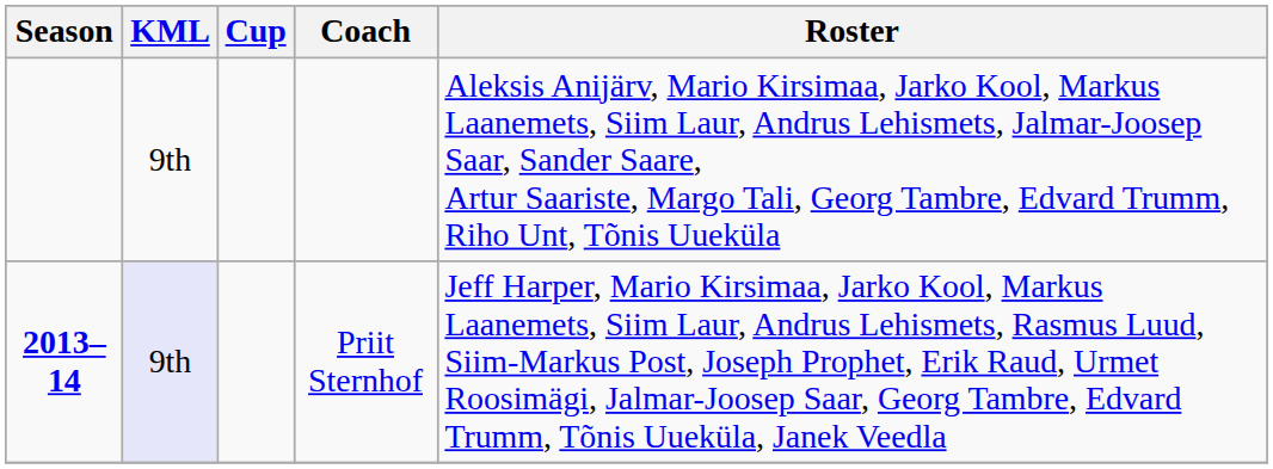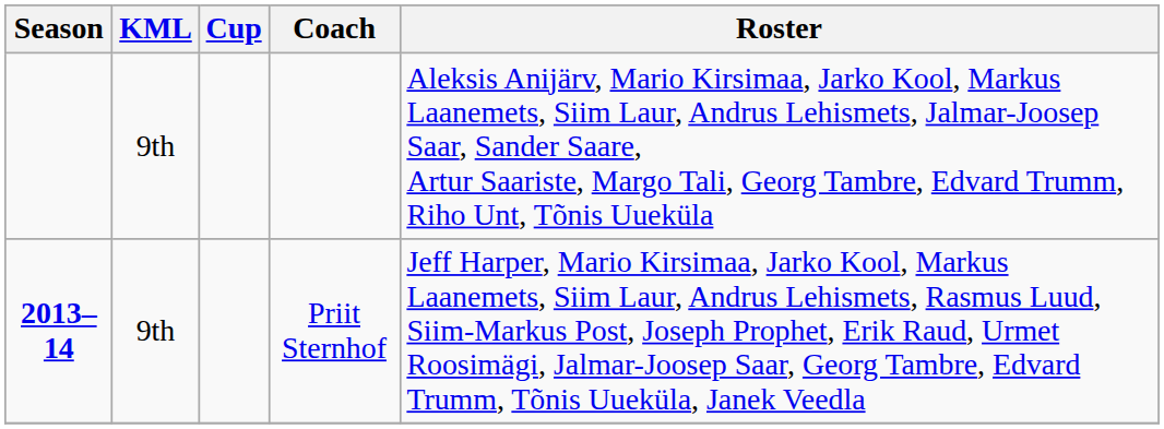Priit Sternhof | KML: lavender background -> no background
